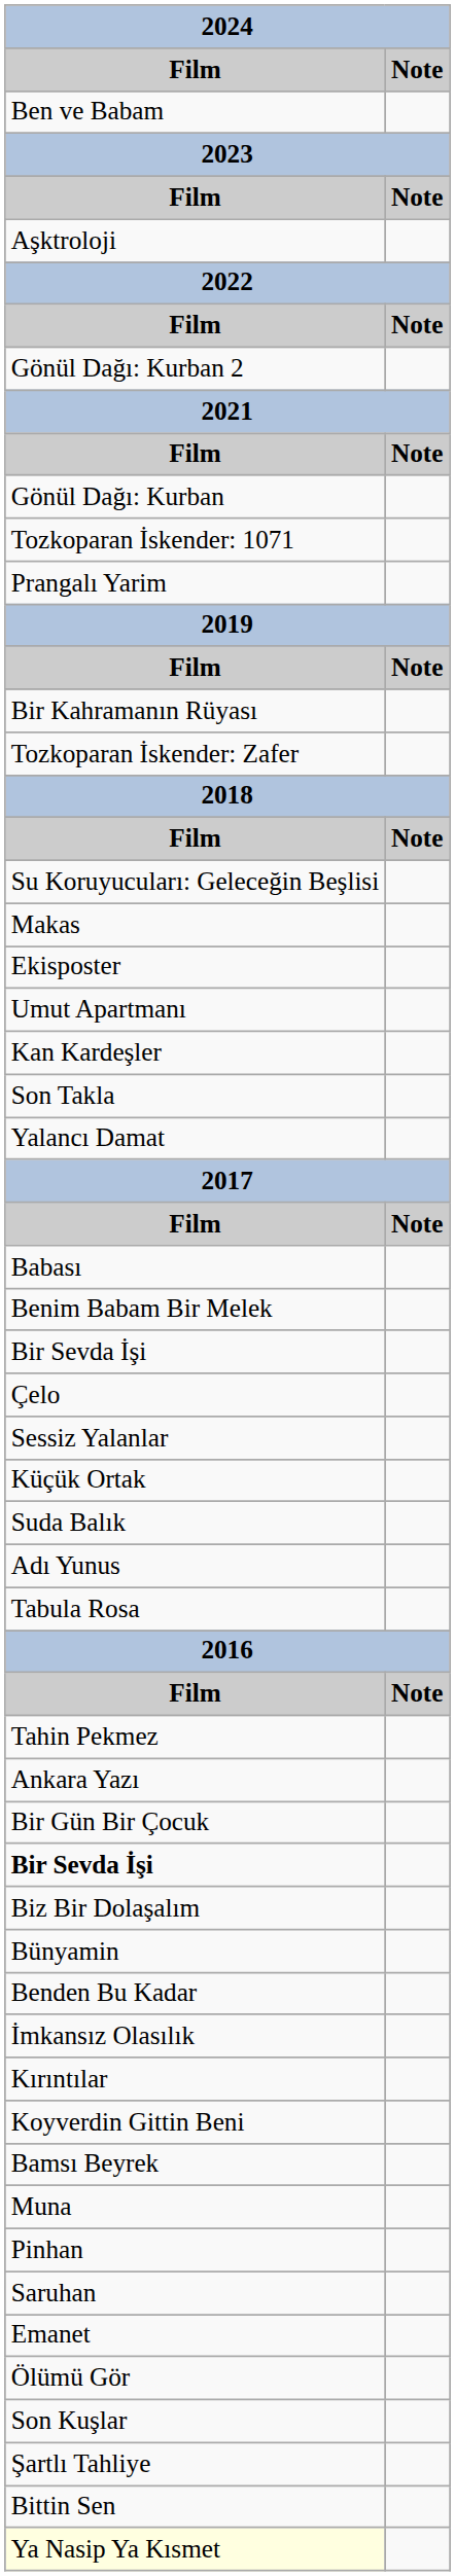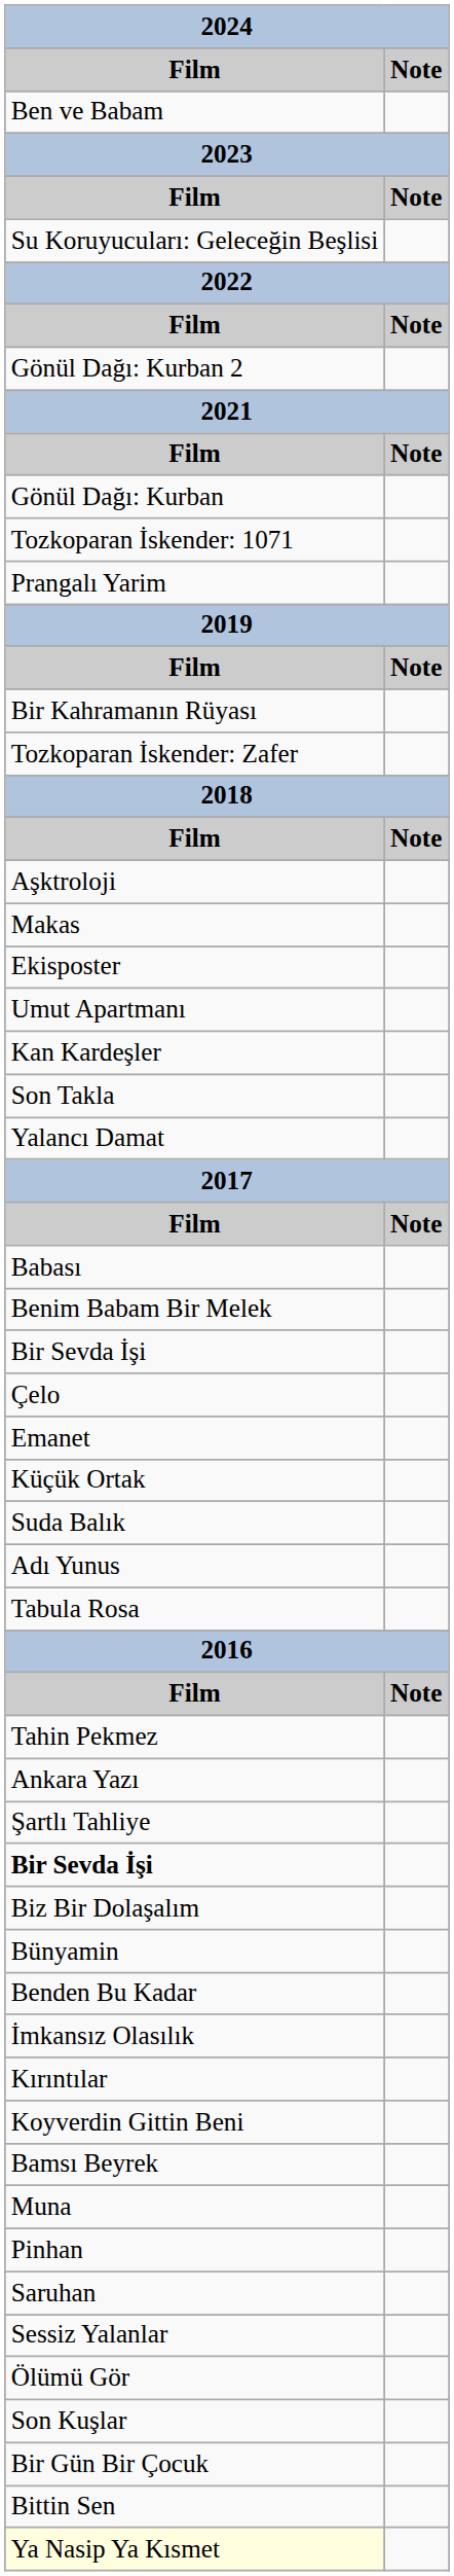row 6 | Film: Aşktroloji -> Su Koruyucuları: Geleceğin Beşlisi
row 21 | Film: Su Koruyucuları: Geleceğin Beşlisi -> Aşktroloji
row 34 | Film: Sessiz Yalanlar -> Emanet
row 43 | Film: Bir Gün Bir Çocuk -> Şartlı Tahliye
row 55 | Film: Emanet -> Sessiz Yalanlar
row 58 | Film: Şartlı Tahliye -> Bir Gün Bir Çocuk
